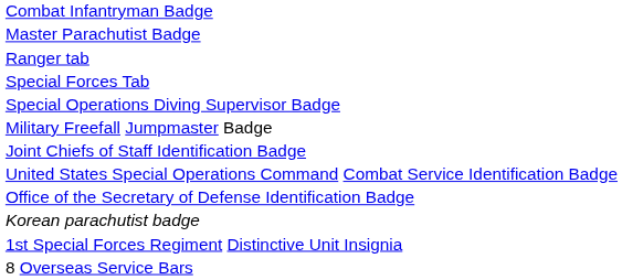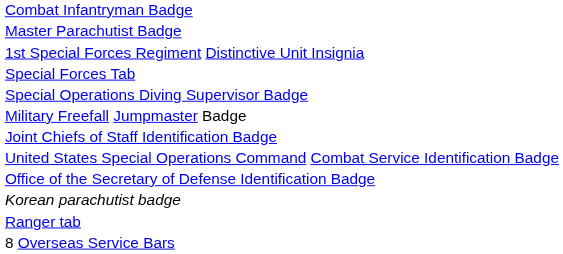row 3 | column 1: Ranger tab -> 1st Special Forces Regiment Distinctive Unit Insignia
row 11 | column 1: 1st Special Forces Regiment Distinctive Unit Insignia -> Ranger tab
